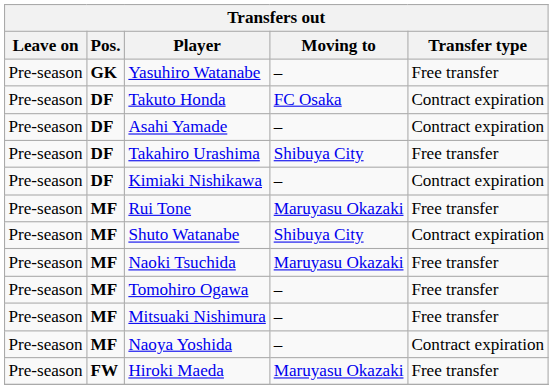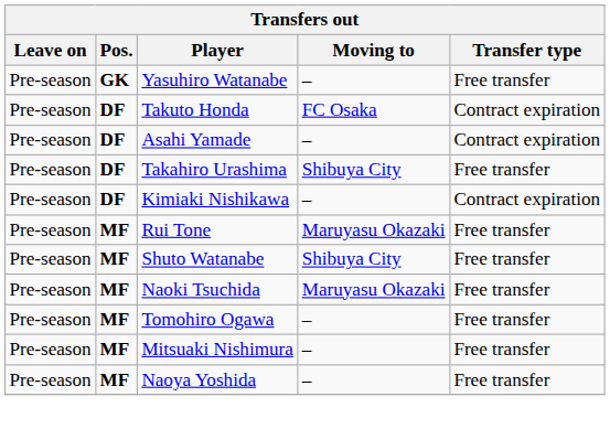Shuto Watanabe | Transfer type: Contract expiration -> Free transfer
Naoya Yoshida | Transfer type: Contract expiration -> Free transfer
- row: Pre-season | FW | Hiroki Maeda | Maruyasu Okazaki | Free transfer
